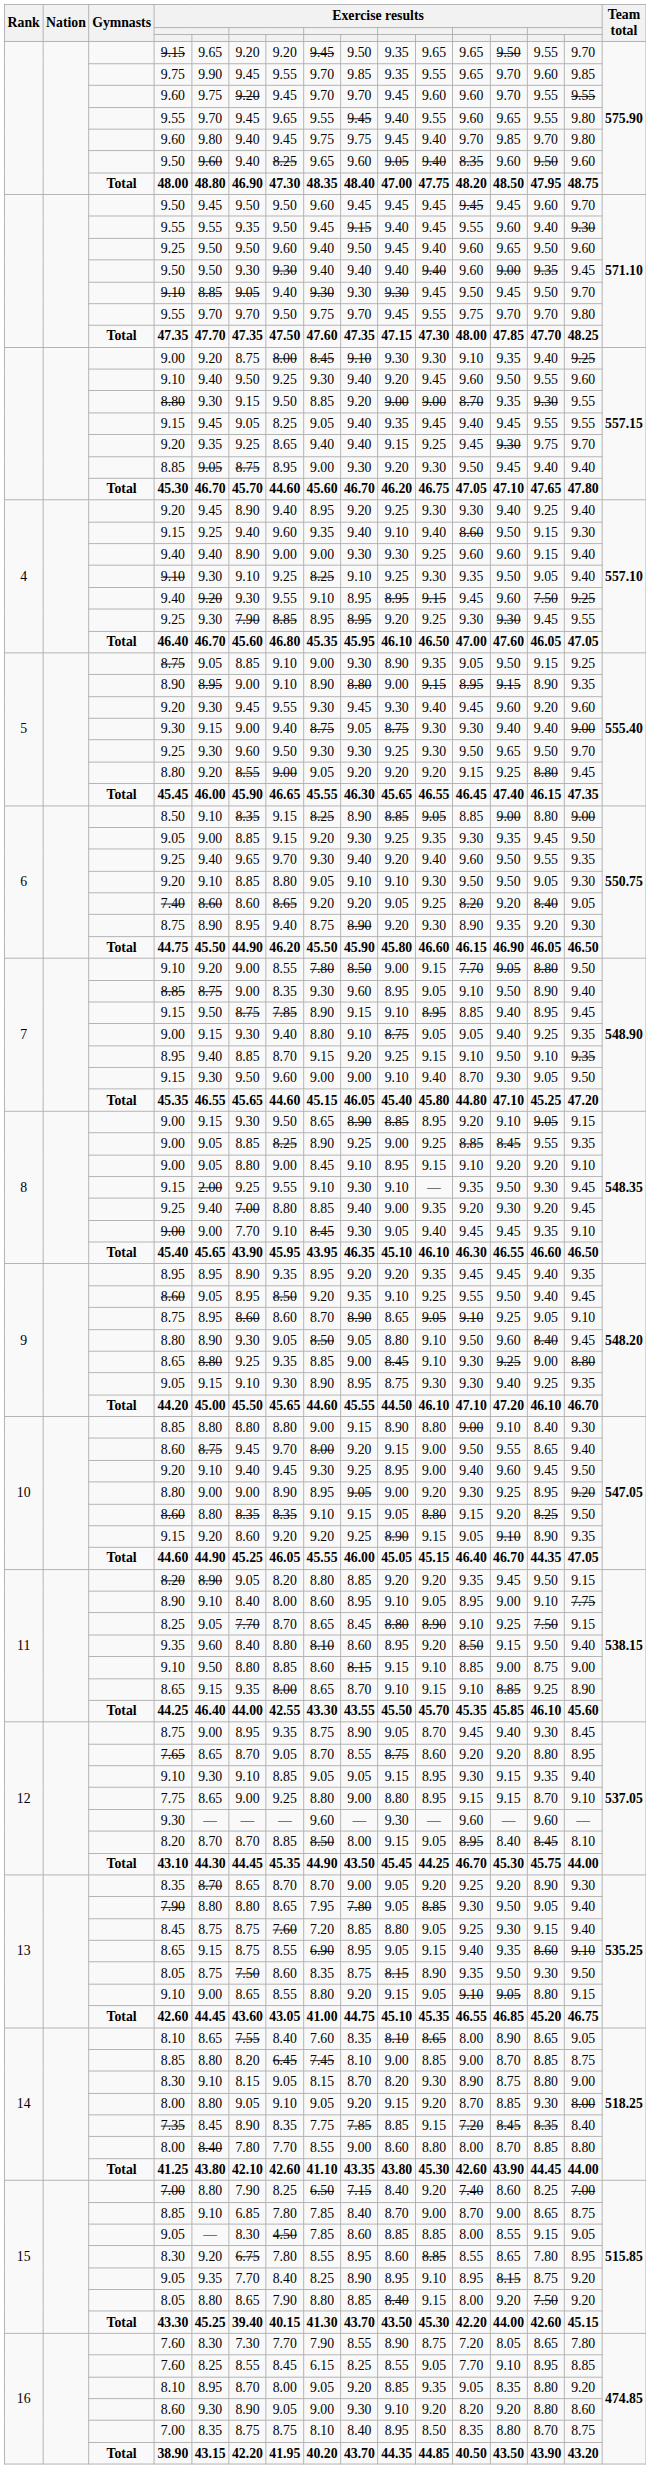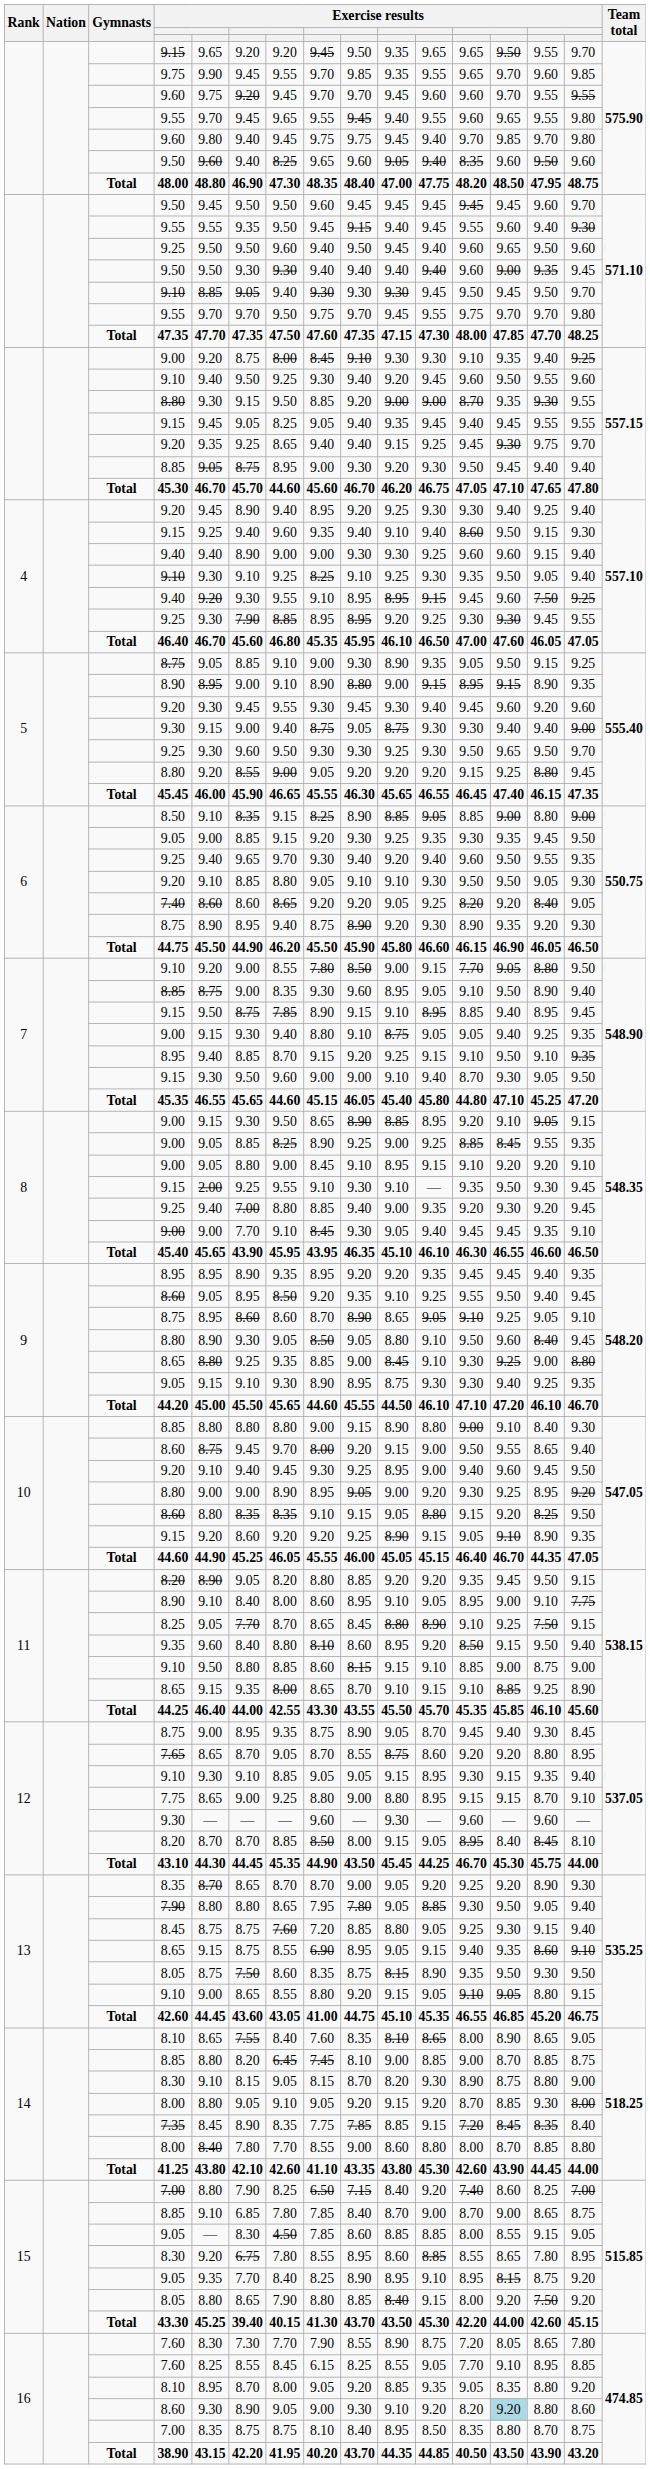16 / 8.60 | column 13: no background -> lightblue background
